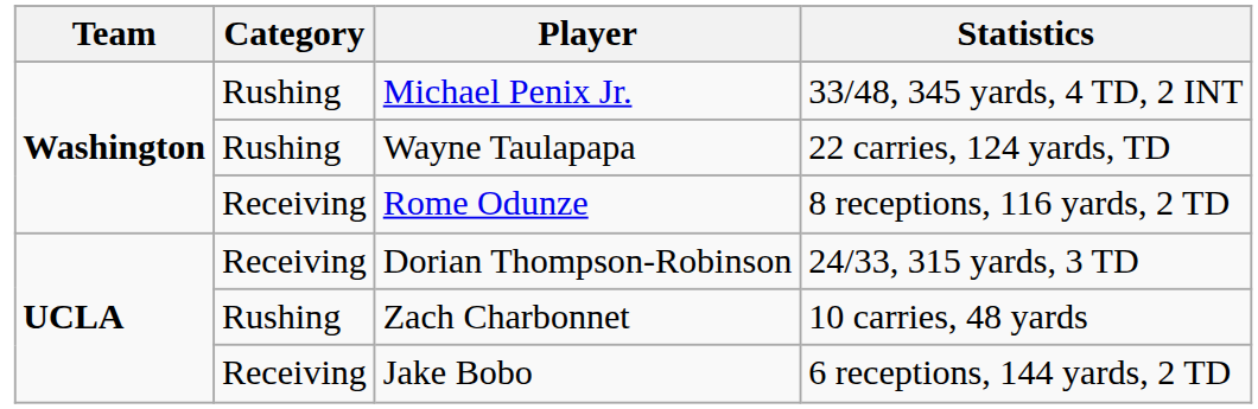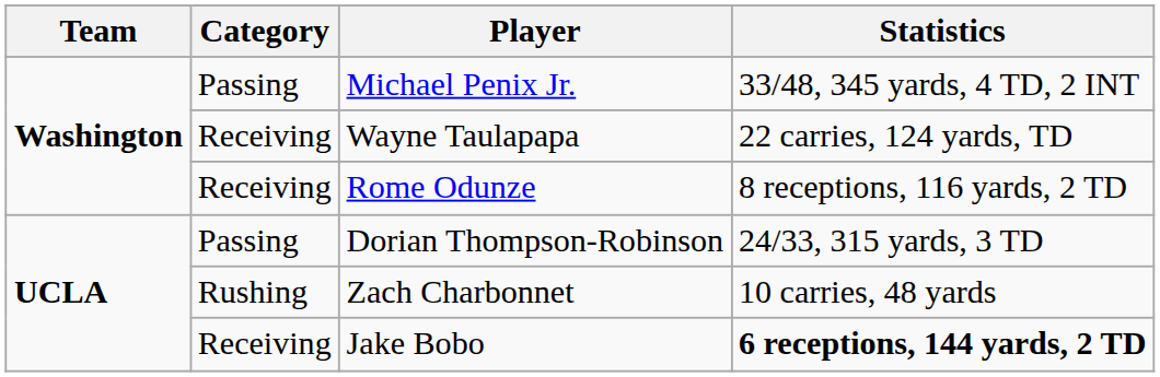Michael Penix Jr. | Category: Rushing -> Passing
Wayne Taulapapa | Category: Rushing -> Receiving
Dorian Thompson-Robinson | Category: Receiving -> Passing
Jake Bobo | Statistics: normal -> bold
